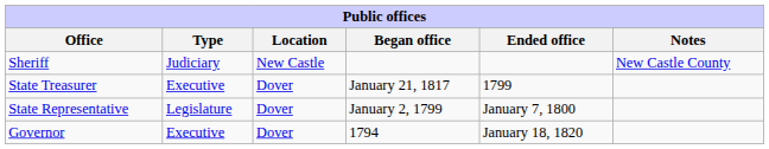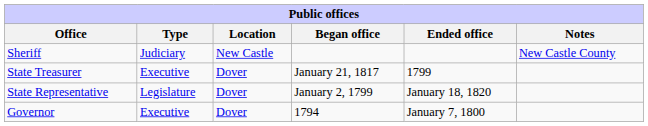State Representative | Ended office: January 7, 1800 -> January 18, 1820
Governor | Ended office: January 18, 1820 -> January 7, 1800
